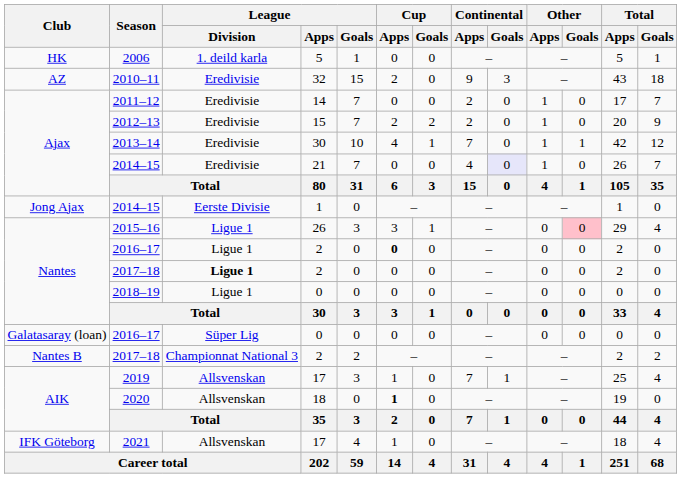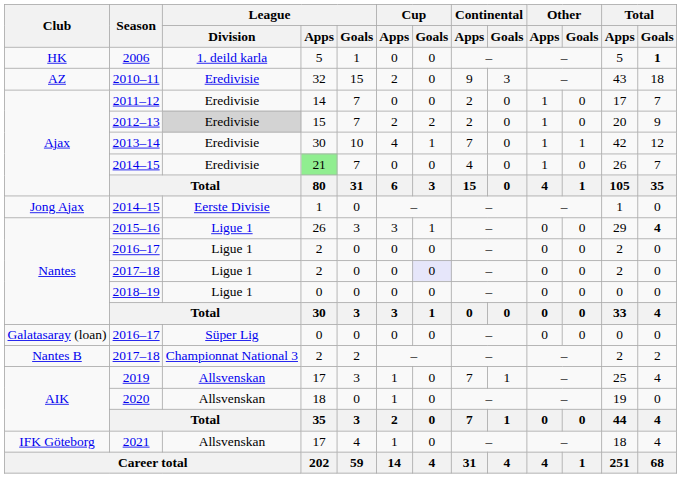2006 | Total / Goals: normal -> bold
2012–13 | League / Division: no background -> lightgrey background
Ajax / 2014–15 | League / Apps: no background -> lightgreen background
Ajax / 2014–15 | Continental / Goals: lavender background -> no background
2015–16 | Other / Goals: pink background -> no background
2015–16 | Total / Goals: normal -> bold
Nantes / 2016–17 | Cup / Apps: bold -> normal
Nantes / 2017–18 | League / Division: bold -> normal
Nantes / 2017–18 | Cup / Goals: no background -> lavender background
2020 | Cup / Apps: bold -> normal
